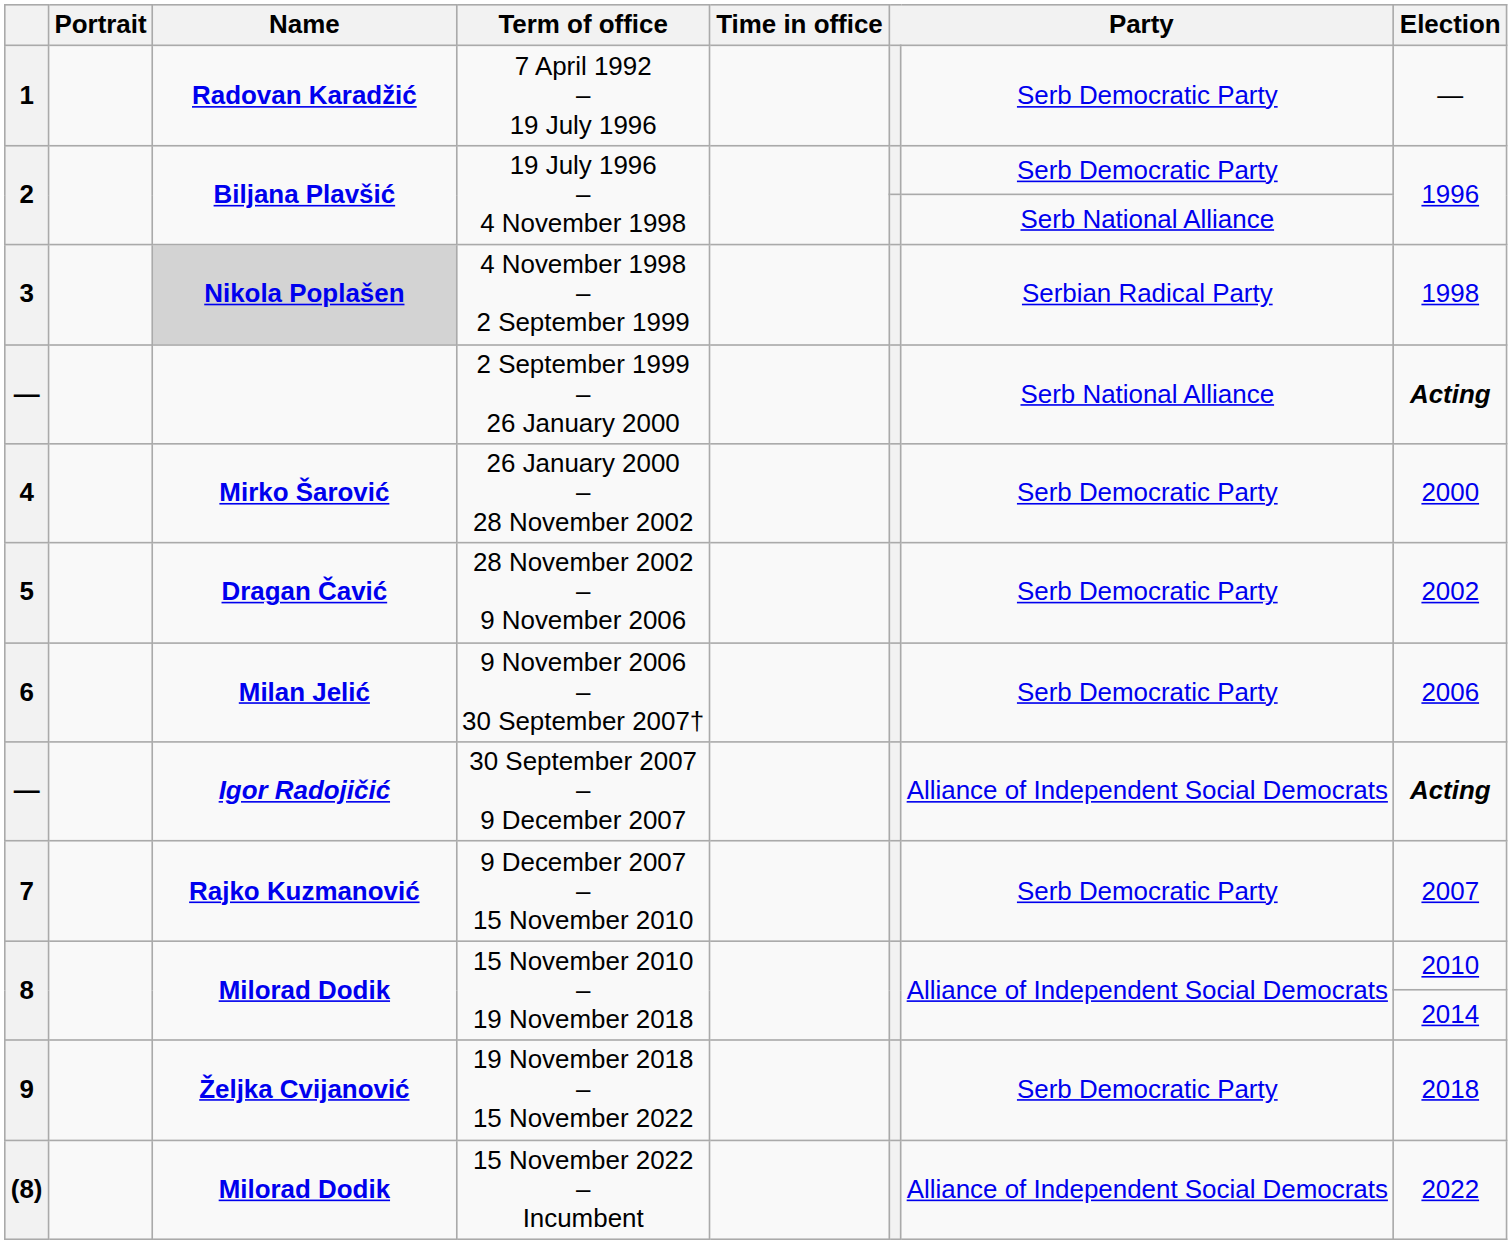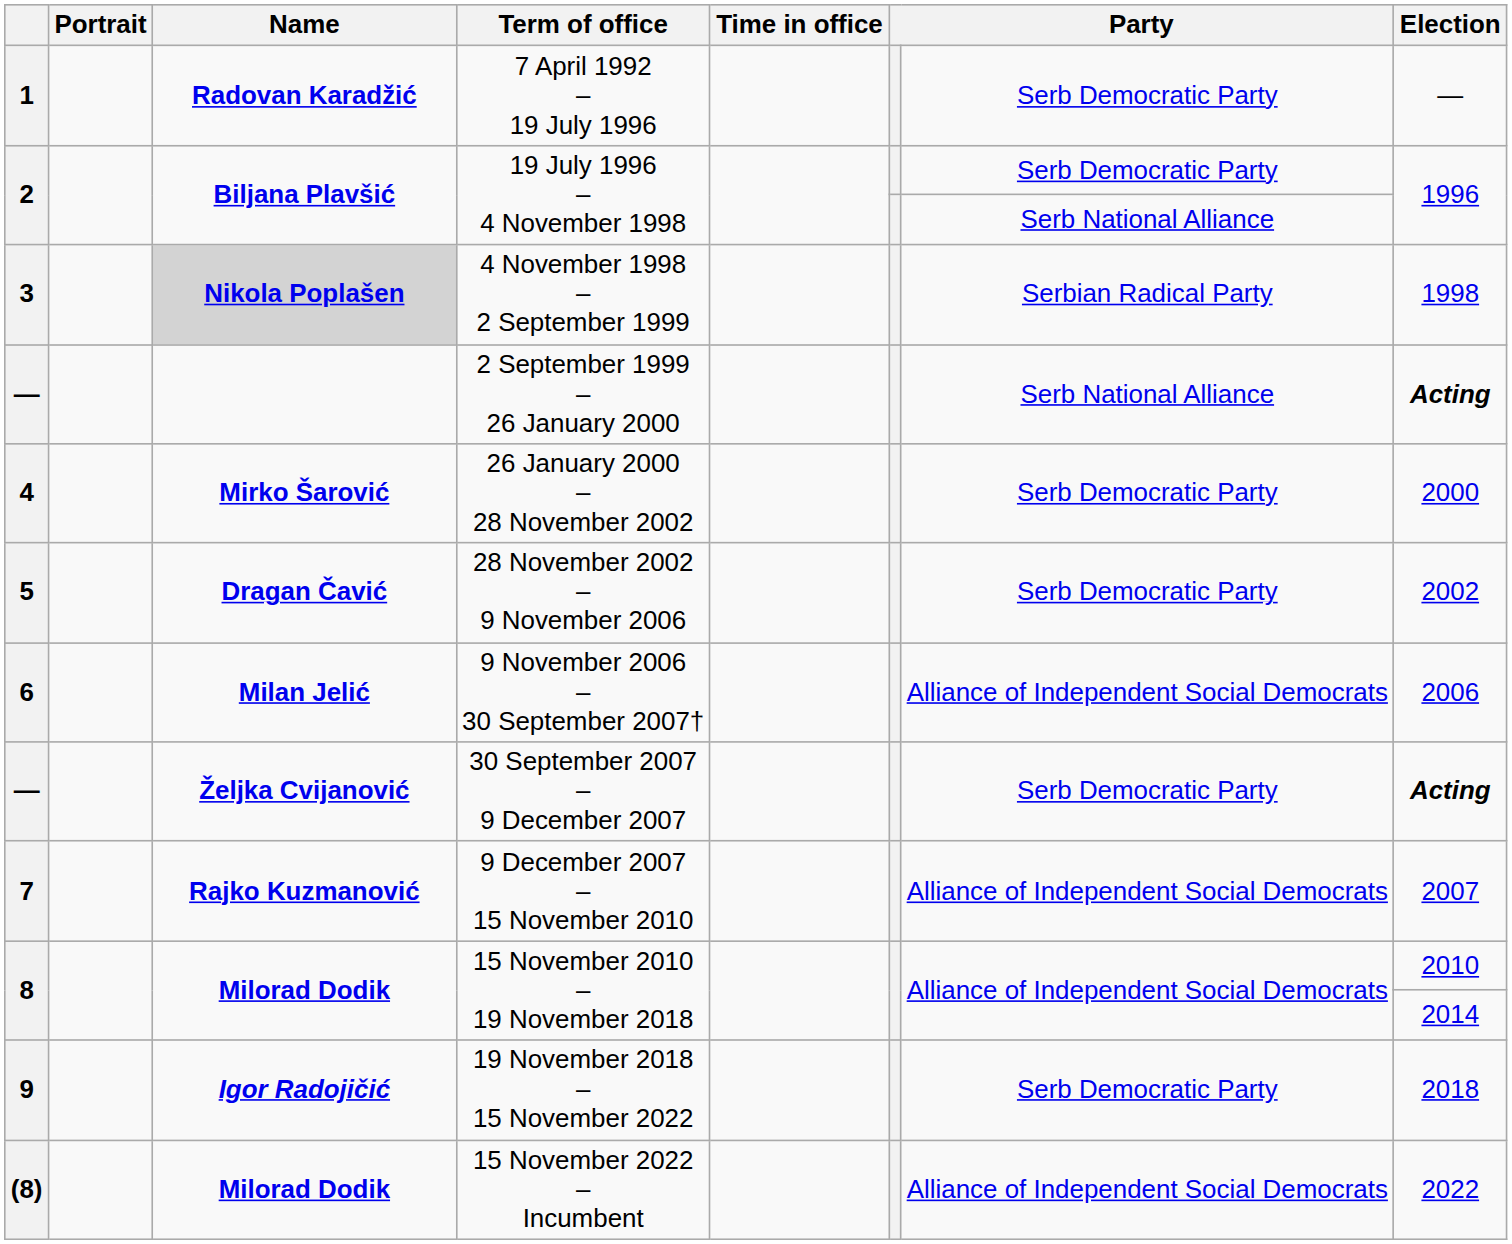9 November 2006 – 30 September 2007† | column 7: Serb Democratic Party -> Alliance of Independent Social Democrats
30 September 2007 – 9 December 2007 | Name: Igor Radojičić -> Željka Cvijanović
30 September 2007 – 9 December 2007 | column 7: Alliance of Independent Social Democrats -> Serb Democratic Party
9 December 2007 – 15 November 2010 | column 7: Serb Democratic Party -> Alliance of Independent Social Democrats
19 November 2018 – 15 November 2022 | Name: Željka Cvijanović -> Igor Radojičić
